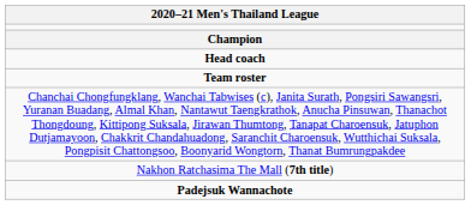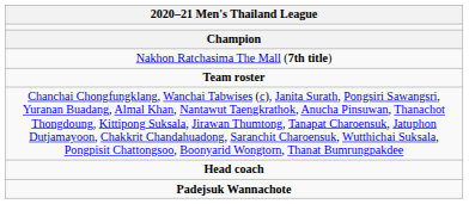row 4 | column 1: Head coach -> Nakhon Ratchasima The Mall (7th title)
row 7 | column 1: Nakhon Ratchasima The Mall (7th title) -> Head coach
